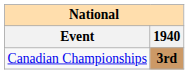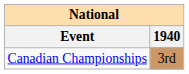Canadian Championships | 1940: bold -> normal
